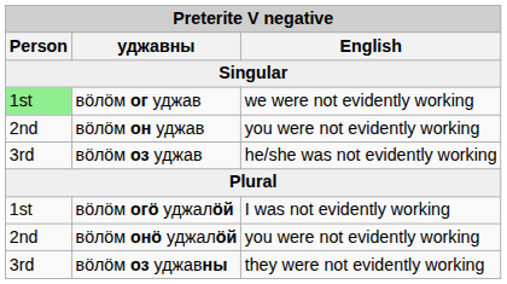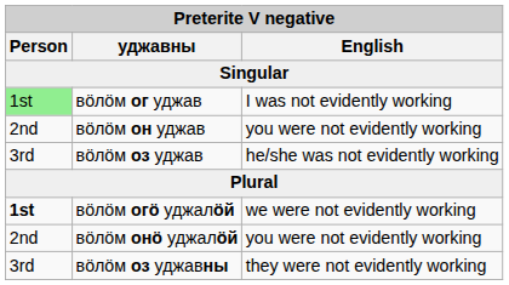вӧлӧм ог уджав | English: we were not evidently working -> I was not evidently working
вӧлӧм огӧ уджалӧй | Person: normal -> bold
вӧлӧм огӧ уджалӧй | English: I was not evidently working -> we were not evidently working
